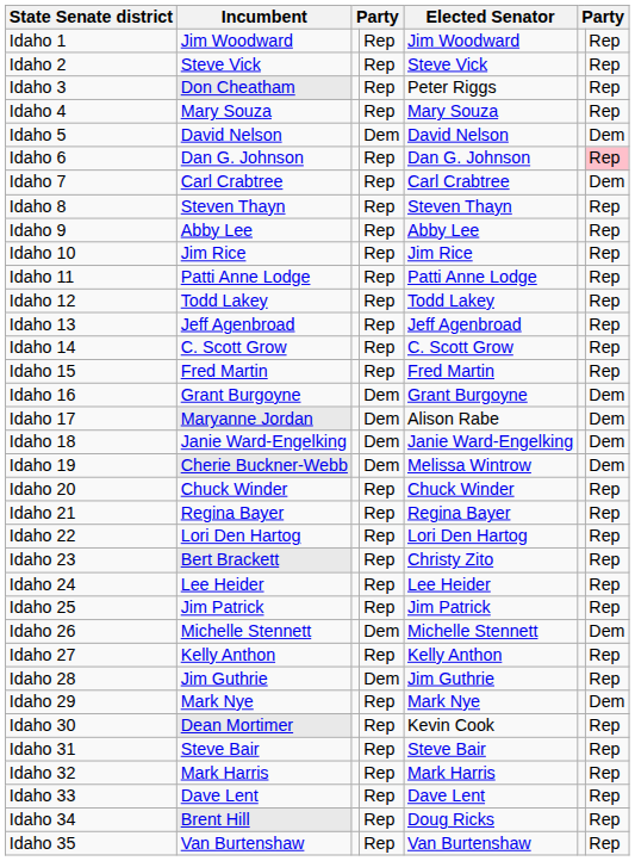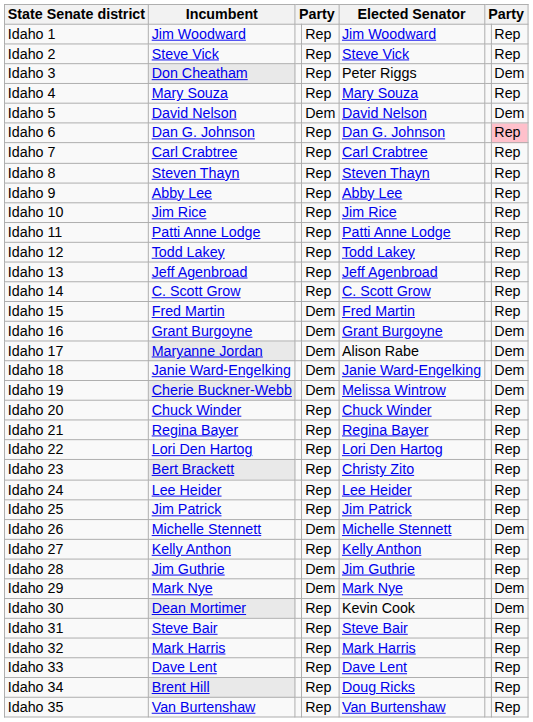Idaho 3 | column 7: Rep -> Dem
Idaho 7 | column 7: Dem -> Rep
Idaho 15 | column 4: Rep -> Dem
Idaho 29 | column 4: Rep -> Dem
Idaho 30 | column 7: Rep -> Dem
